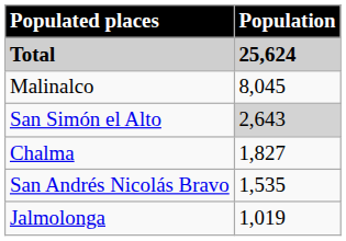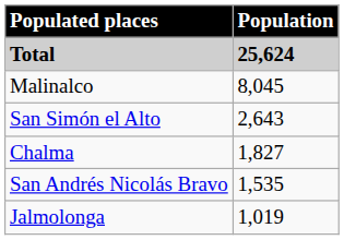San Simón el Alto | Population: lightgrey background -> no background
